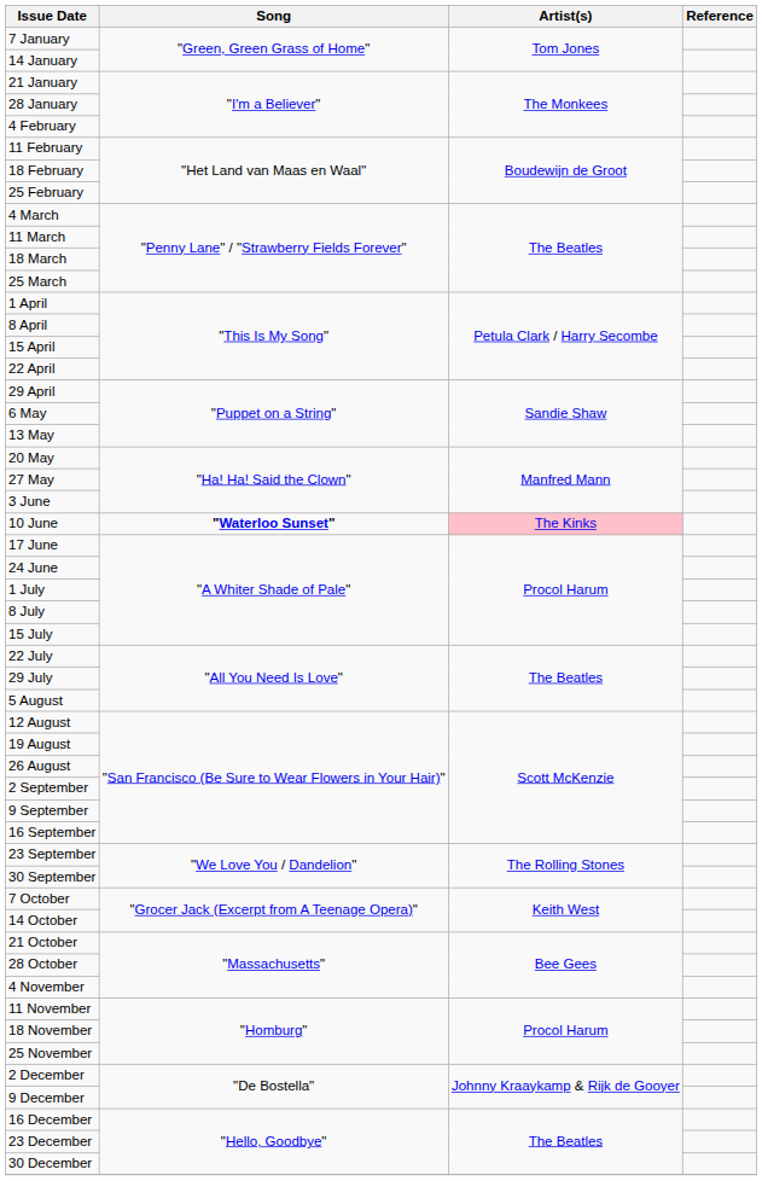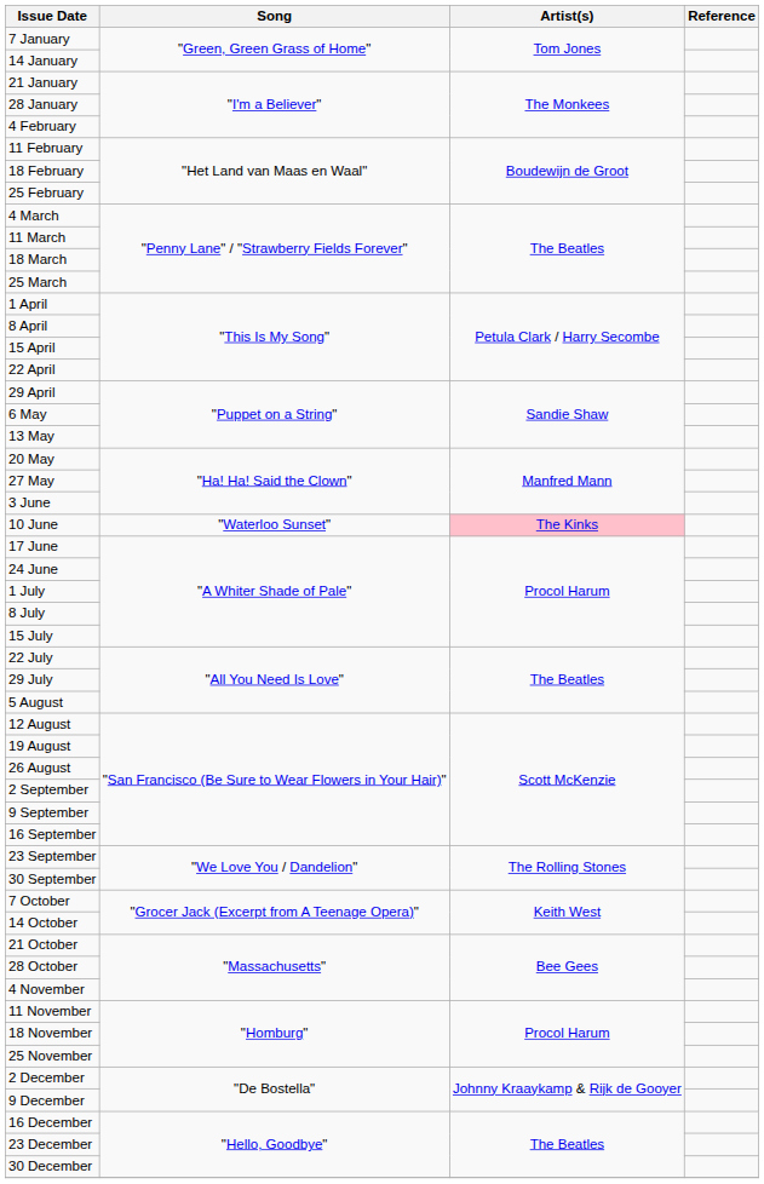10 June | Song: bold -> normal
